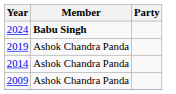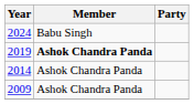2024 | Member: bold -> normal
2019 | Member: normal -> bold
